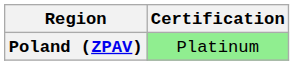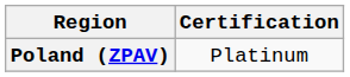Poland (ZPAV) | Certification: lightgreen background -> no background
